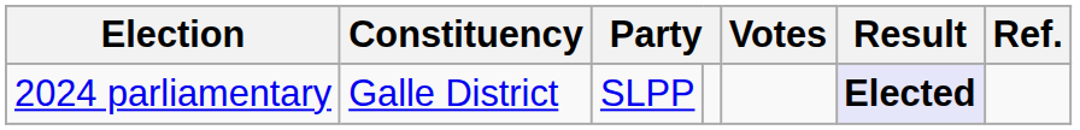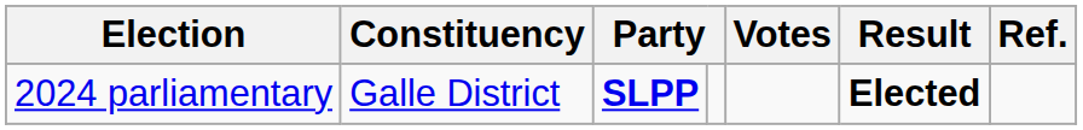2024 parliamentary | column 3: normal -> bold
2024 parliamentary | Result: lavender background -> no background
